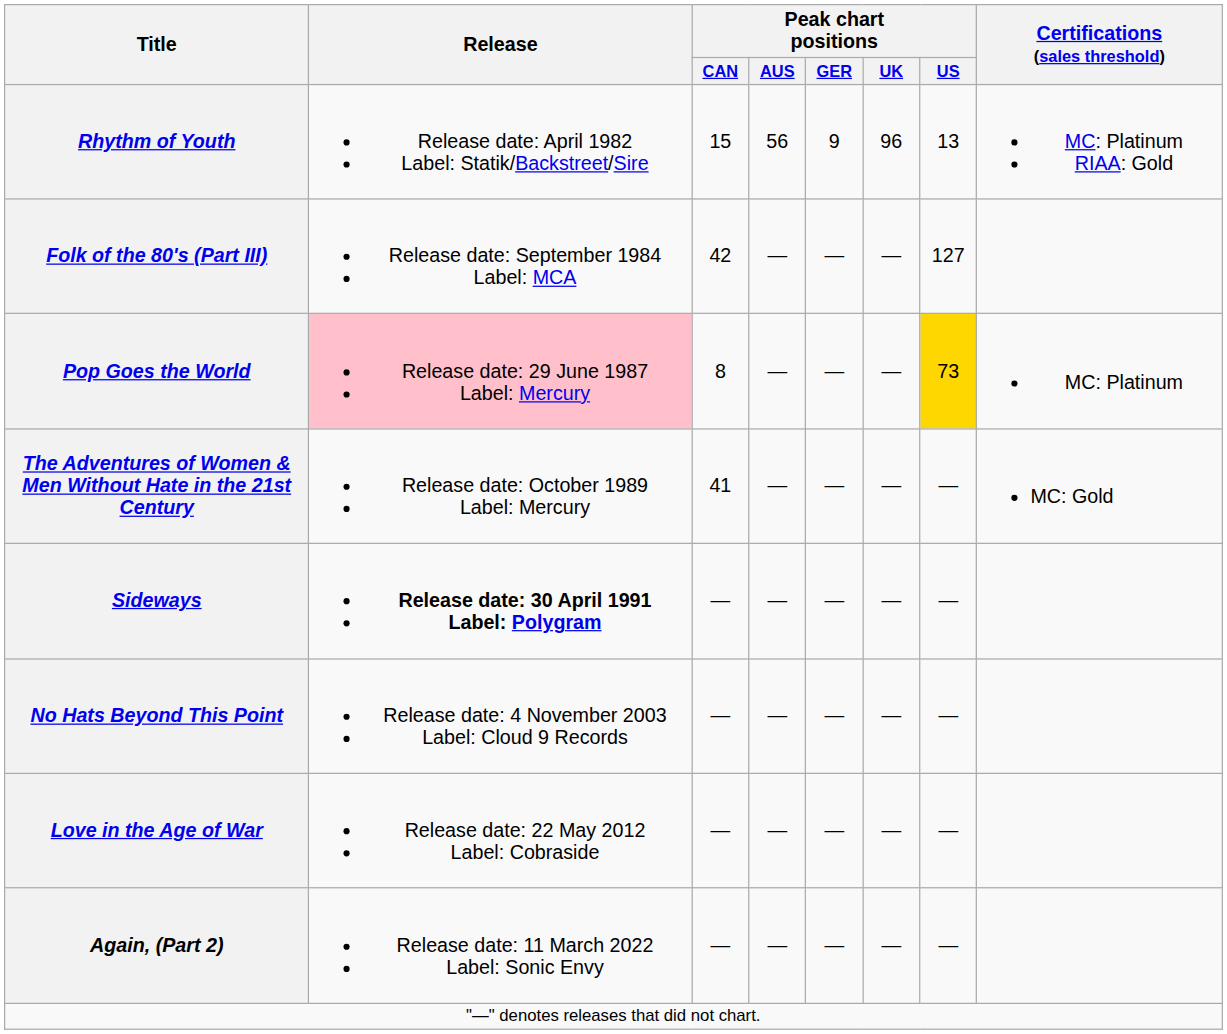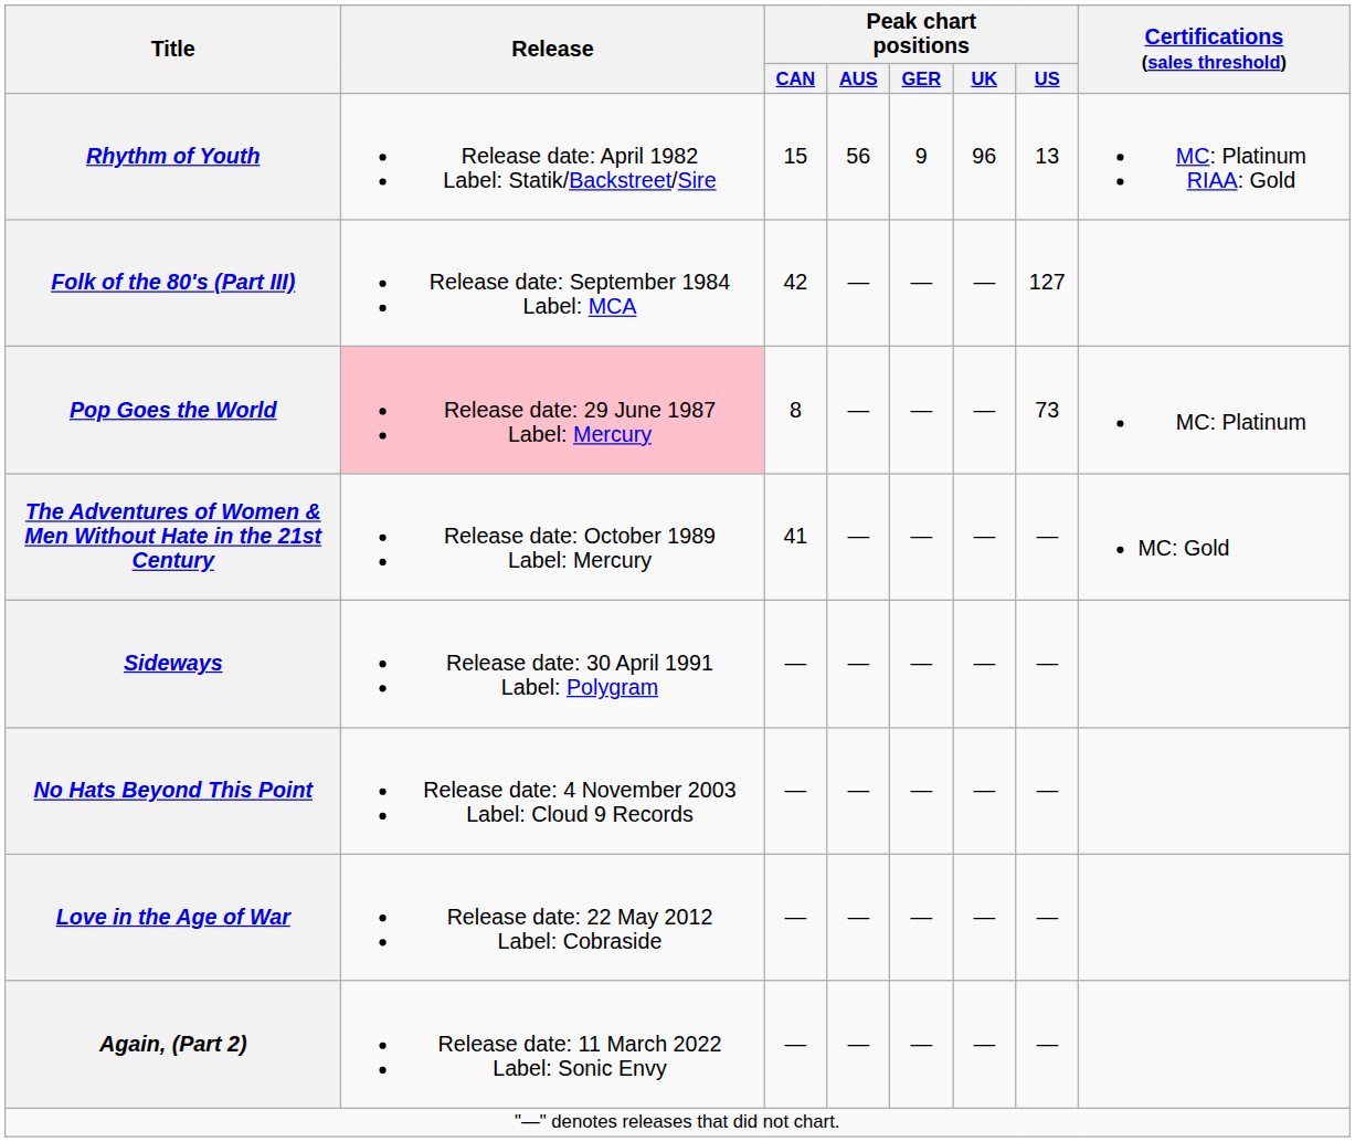Pop Goes the World | Peak chart positions / US: gold background -> no background
Sideways | Release: bold -> normal
